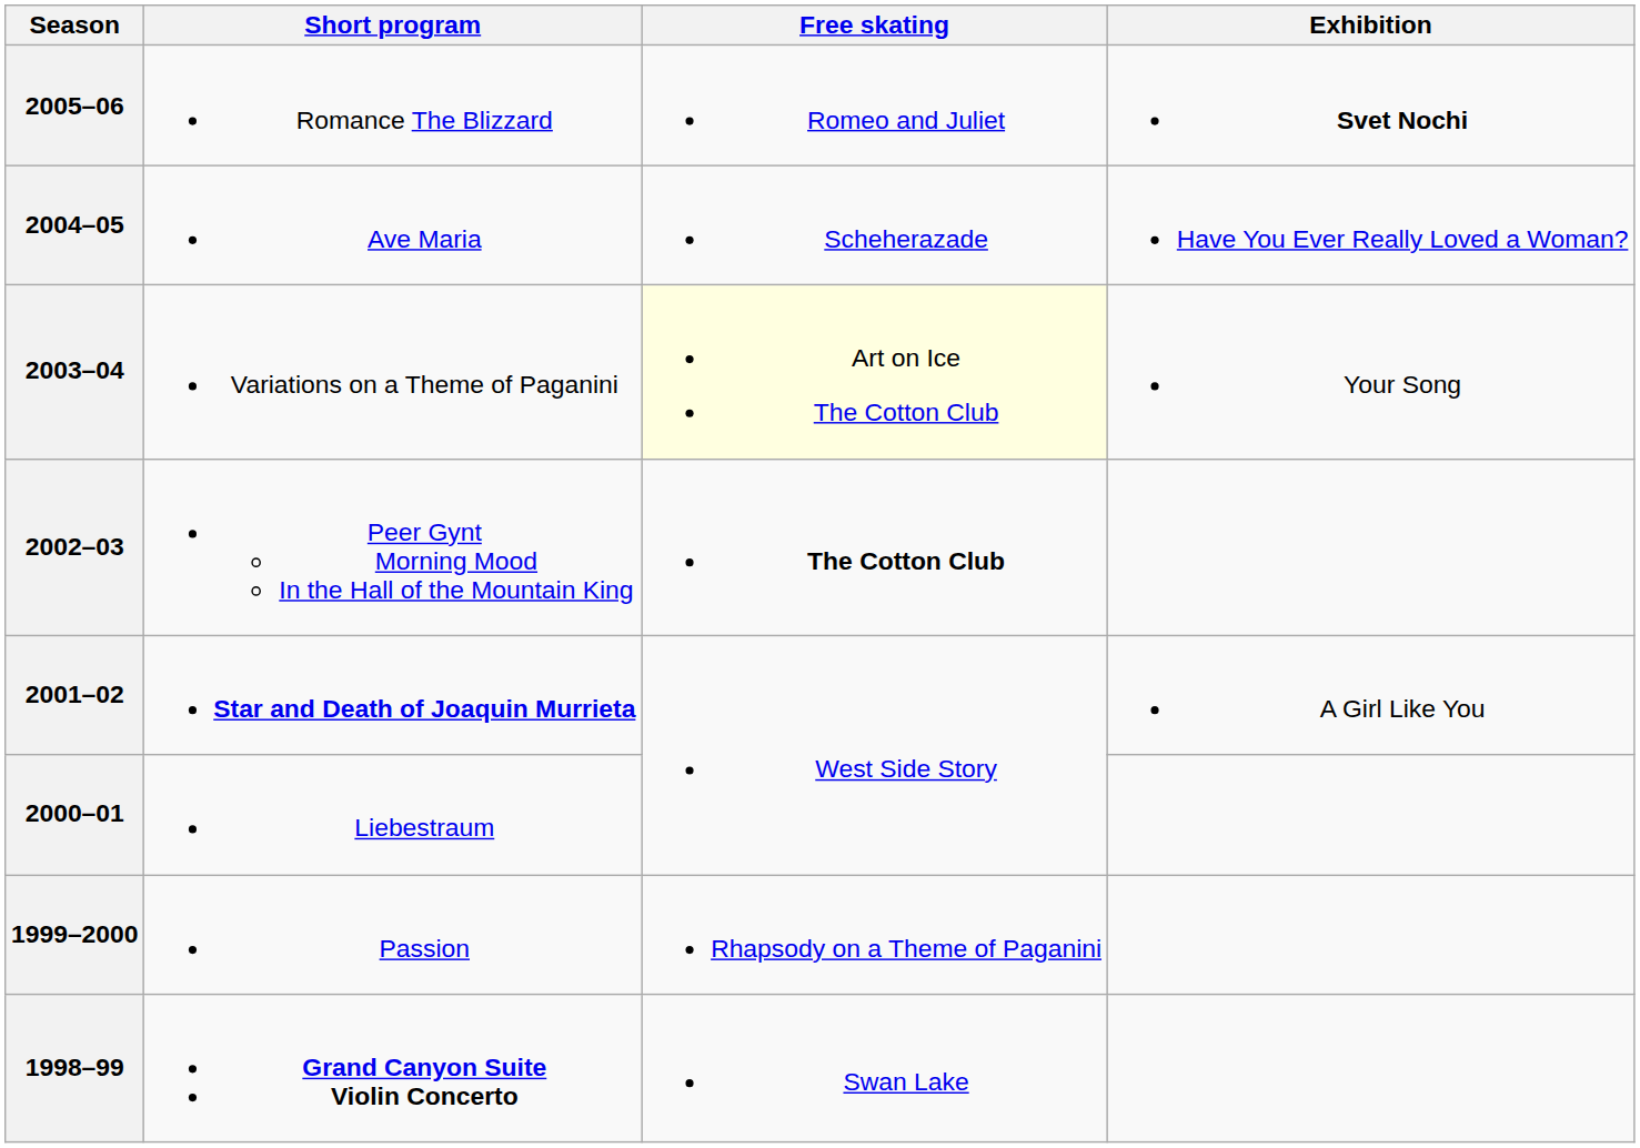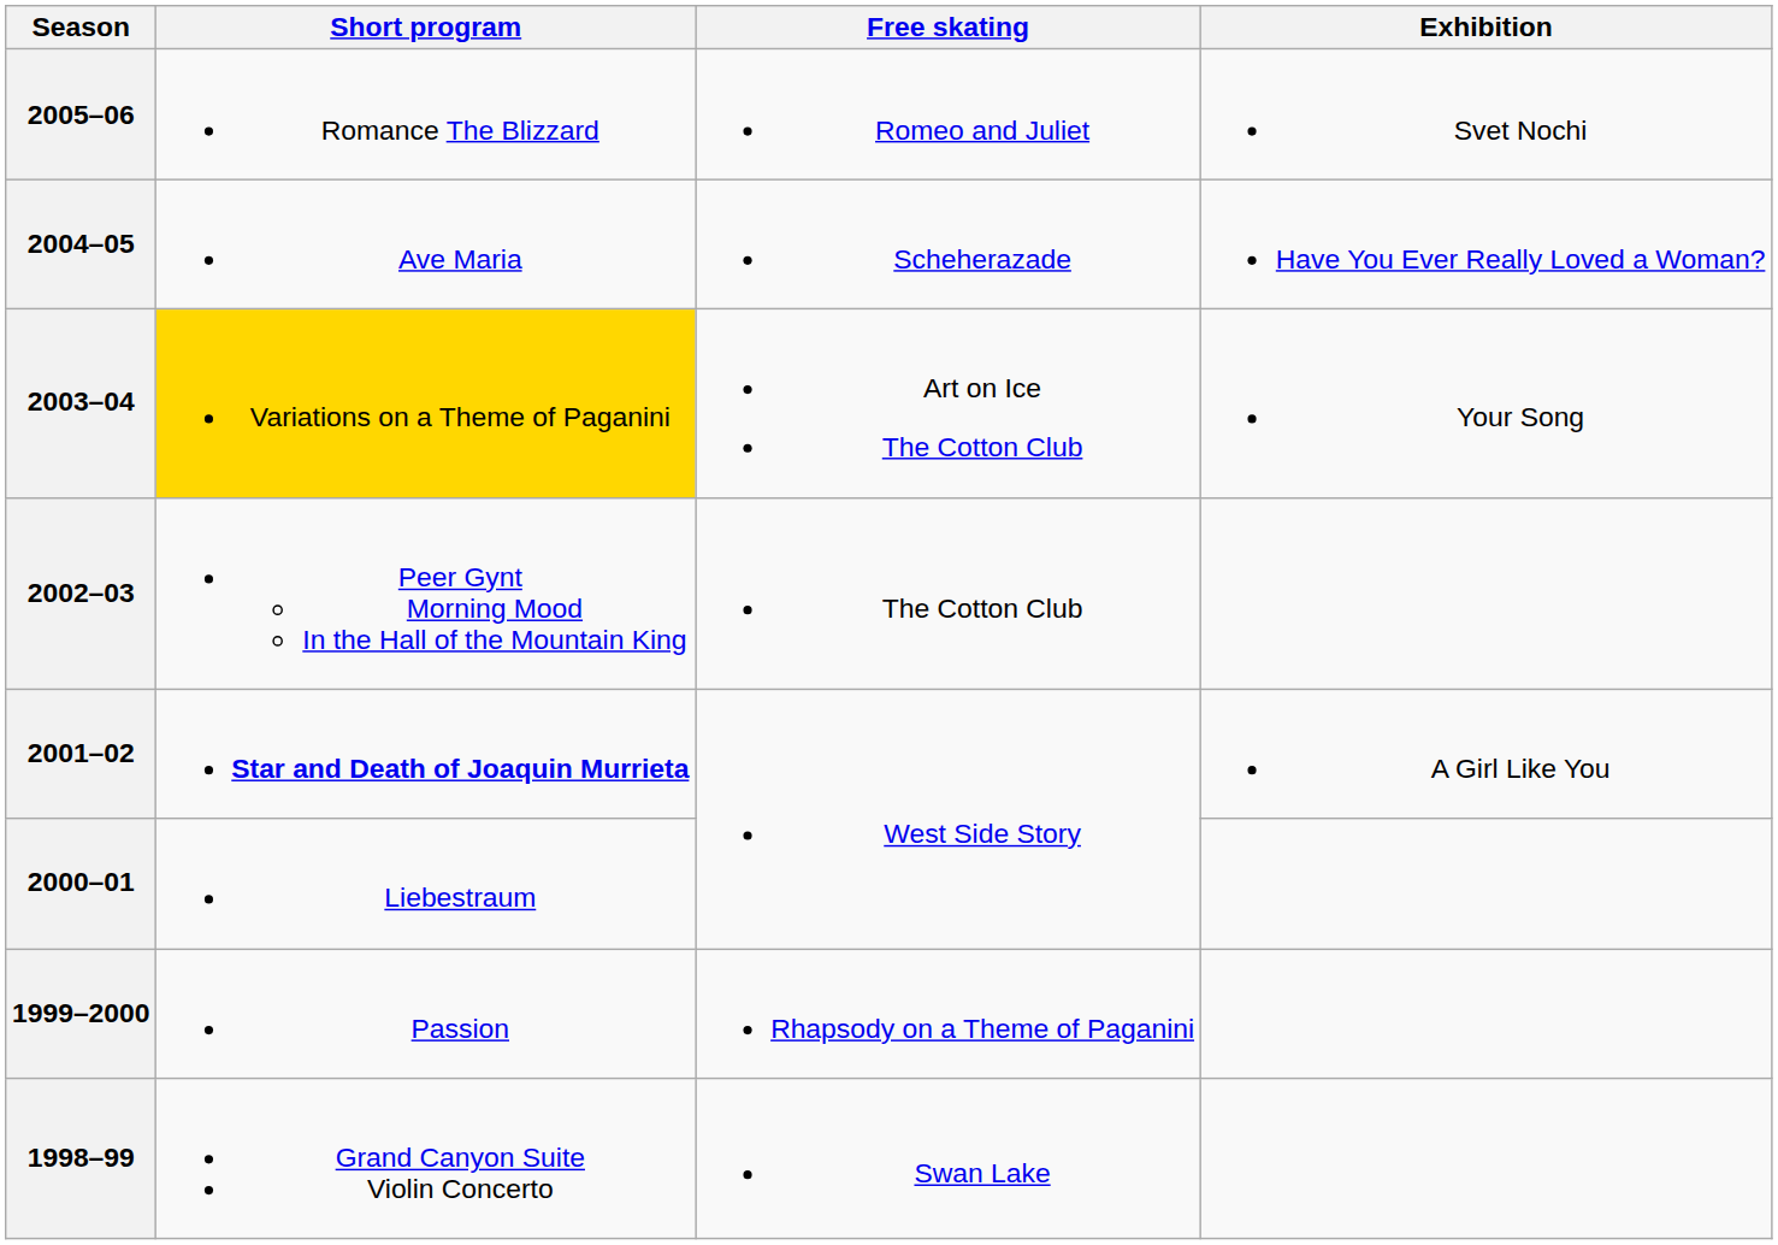2005–06 | Exhibition: bold -> normal
2003–04 | Short program: no background -> gold background
2003–04 | Free skating: lightyellow background -> no background
2002–03 | Free skating: bold -> normal
1998–99 | Short program: bold -> normal
